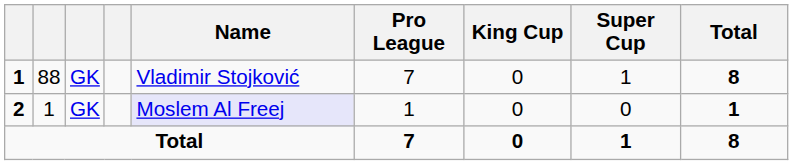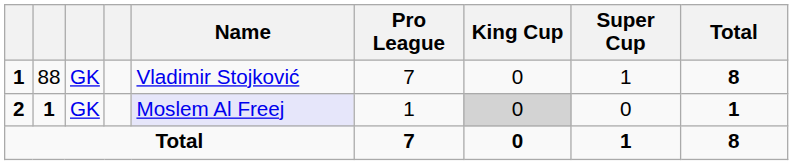2 | column 2: normal -> bold
2 | King Cup: no background -> lightgrey background
